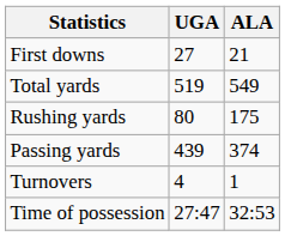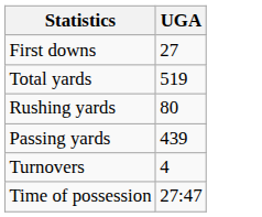- column: ALA | 21 | 549 | 175 | 374 | 1 | 32:53
